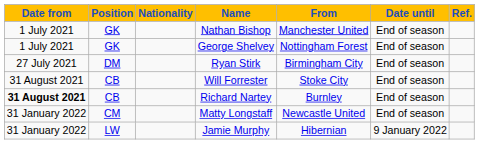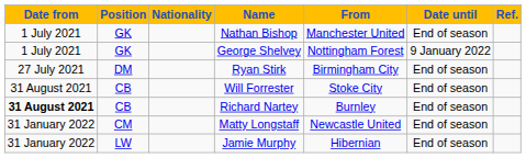George Shelvey | Date until: End of season -> 9 January 2022
Jamie Murphy | Date until: 9 January 2022 -> End of season
